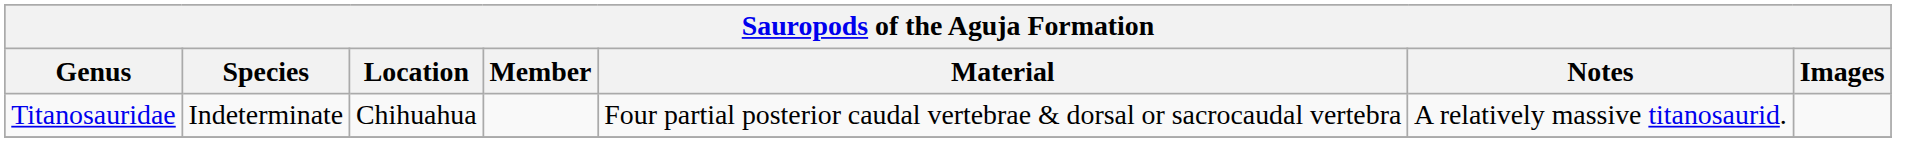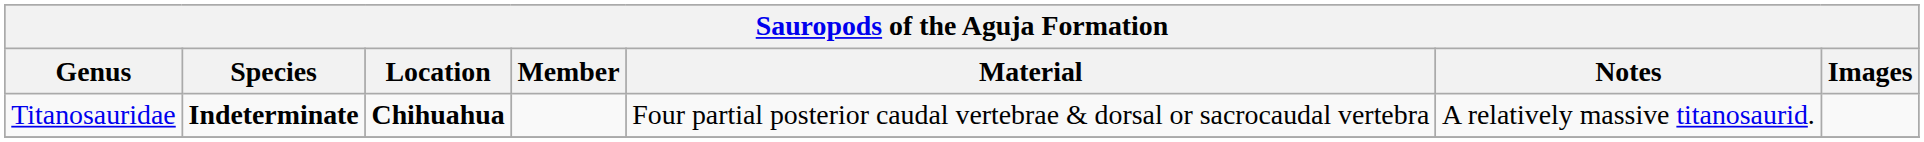Titanosauridae | Species: normal -> bold
Titanosauridae | Location: normal -> bold
